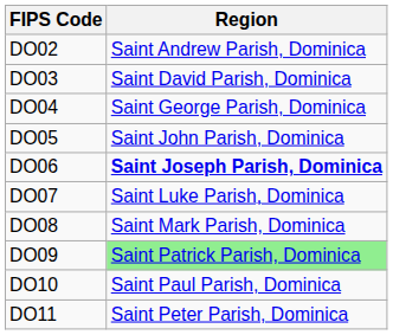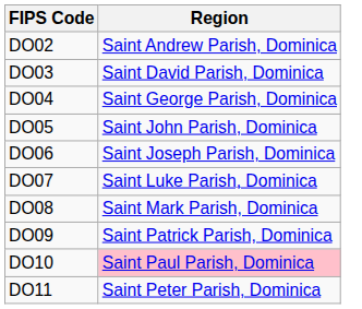DO06 | Region: bold -> normal
DO09 | Region: lightgreen background -> no background
DO10 | Region: no background -> pink background
